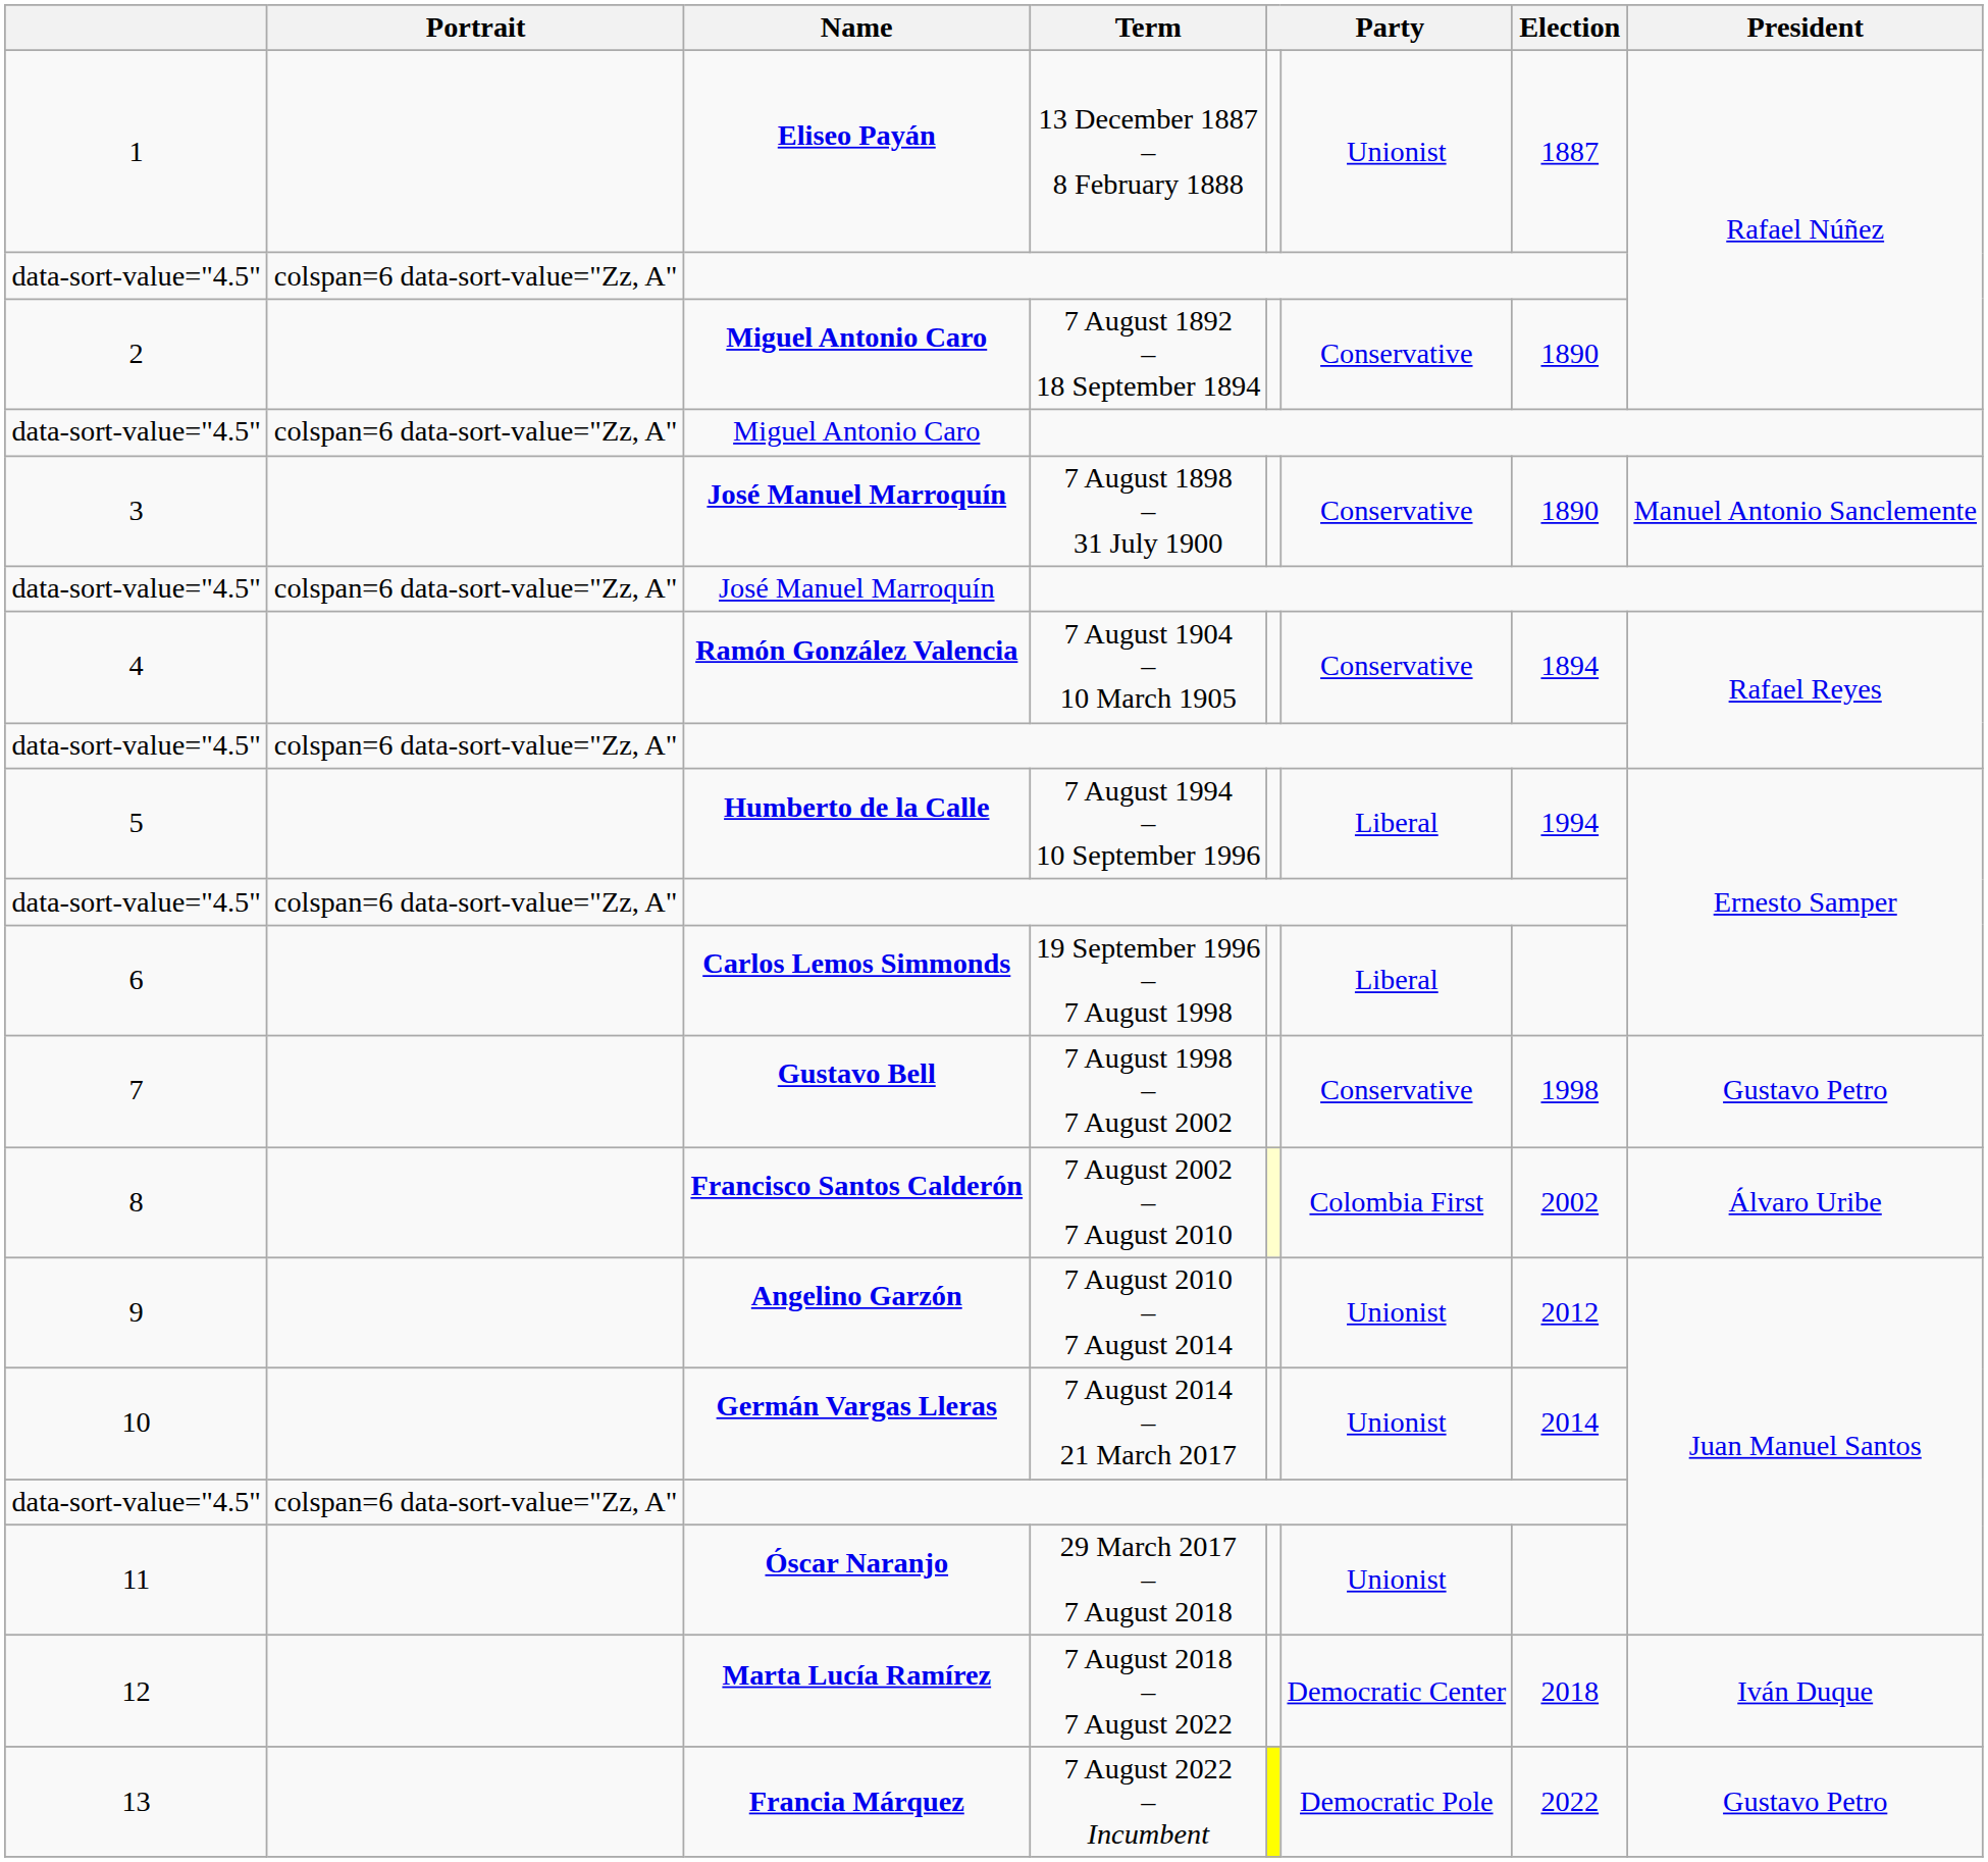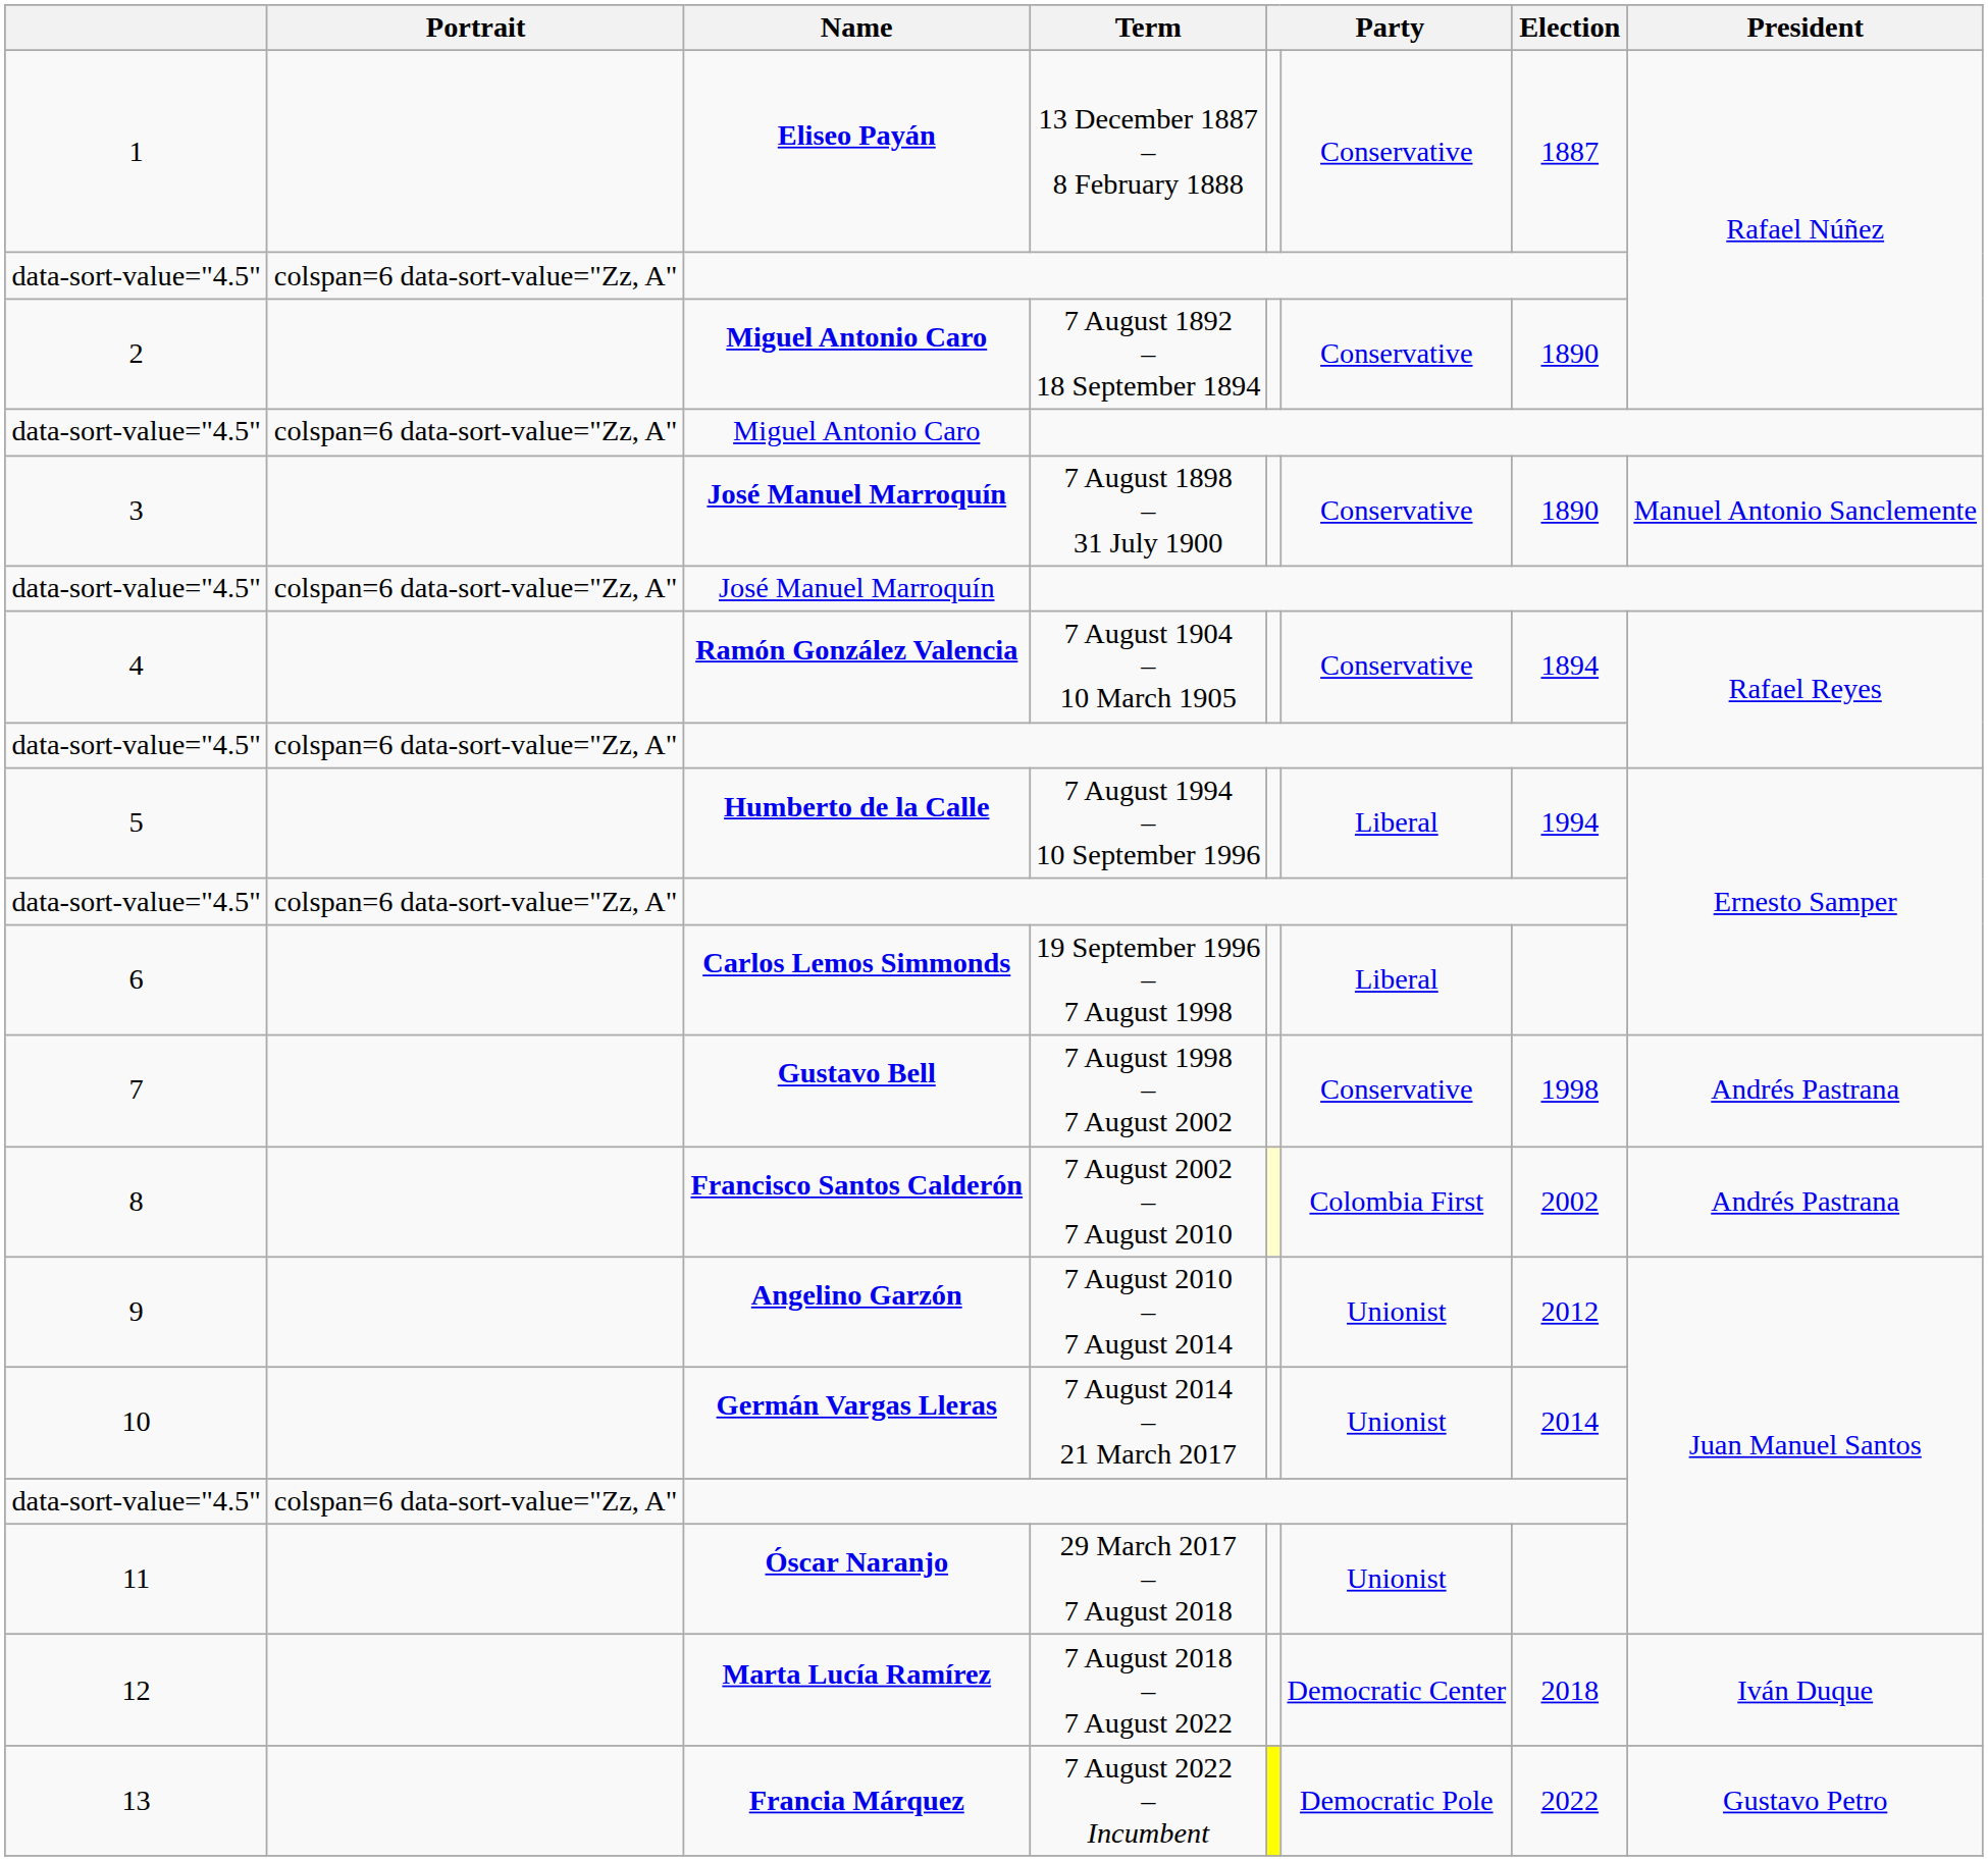1 | column 6: Unionist -> Conservative
7 | President: Gustavo Petro -> Andrés Pastrana
8 | President: Álvaro Uribe -> Andrés Pastrana
